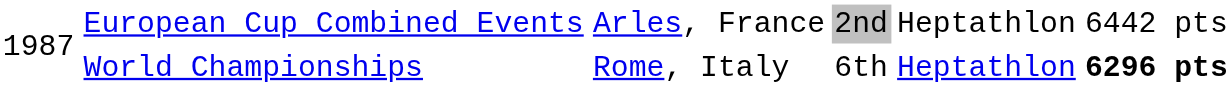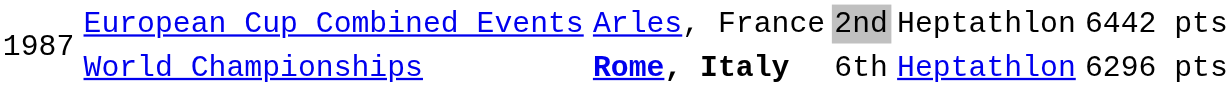World Championships | column 3: normal -> bold
World Championships | column 6: bold -> normal
